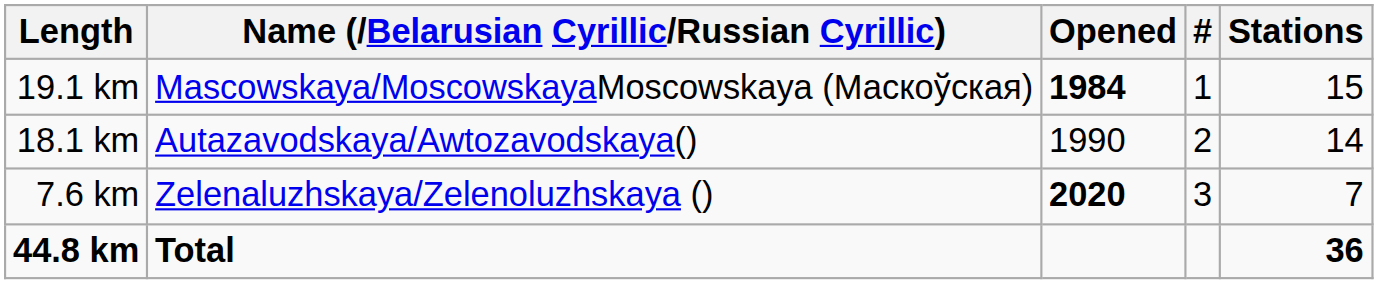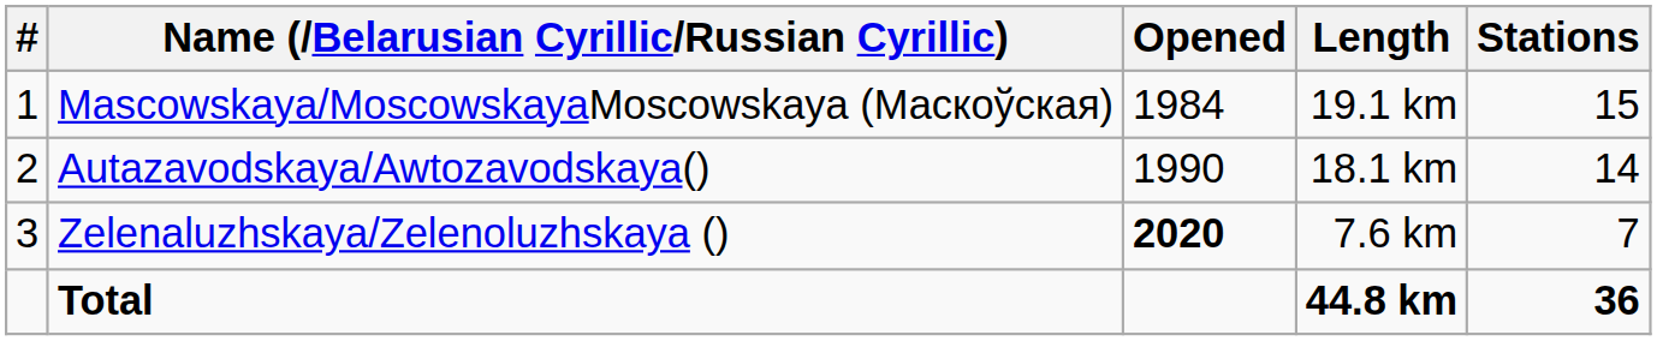columns swapped: # <-> Length
Mascowskaya/MoscowskayaMoscowskaya (Маскоўская) | Opened: bold -> normal
